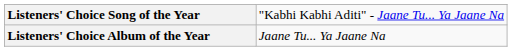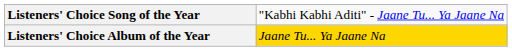Listeners' Choice Album of the Year | column 2: no background -> gold background
